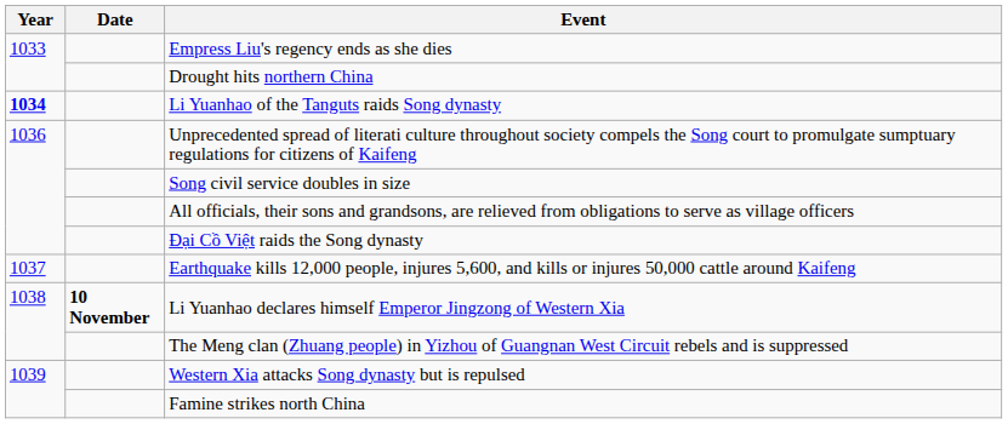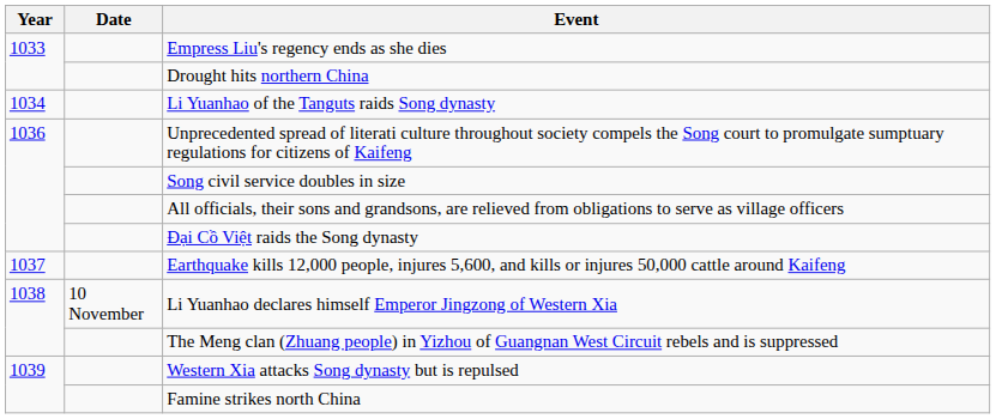Li Yuanhao of the Tanguts raids Song dynasty | Year: bold -> normal
Li Yuanhao declares himself Emperor Jingzong of Western Xia | Date: bold -> normal
